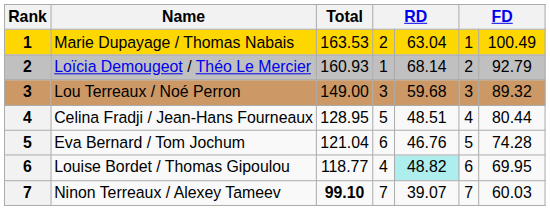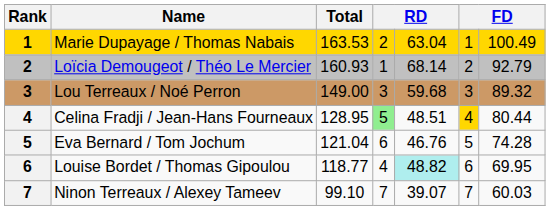Celina Fradji / Jean-Hans Fourneaux | column 4: no background -> lightgreen background
Celina Fradji / Jean-Hans Fourneaux | column 6: no background -> gold background
Ninon Terreaux / Alexey Tameev | Total: bold -> normal
